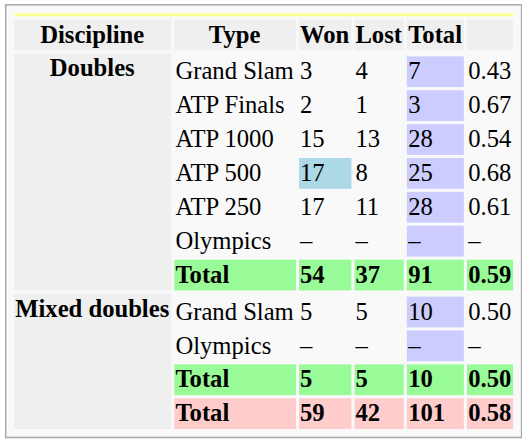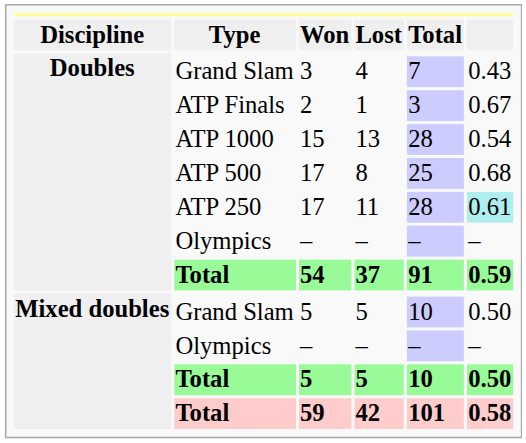8 | Won: lightblue background -> no background
11 | column 6: no background -> paleturquoise background
